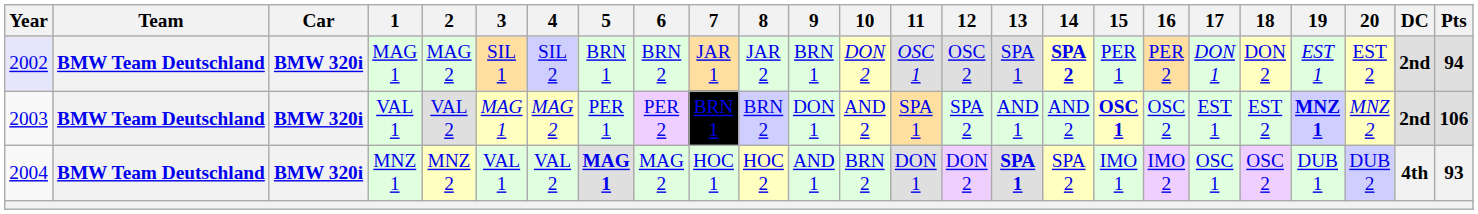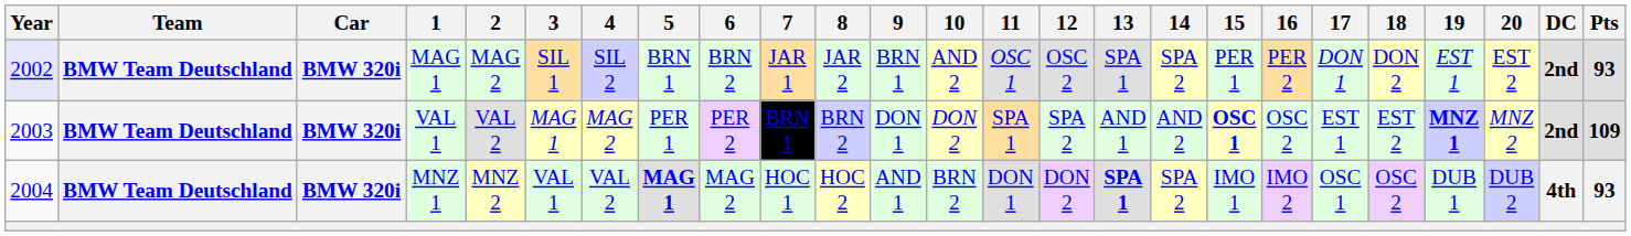row 2 | 10: DON 2 -> AND 2
row 2 | 14: bold -> normal
row 2 | Pts: 94 -> 93
row 3 | 10: AND 2 -> DON 2
row 3 | Pts: 106 -> 109
